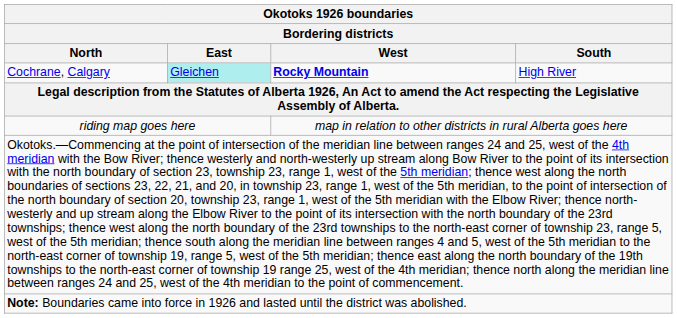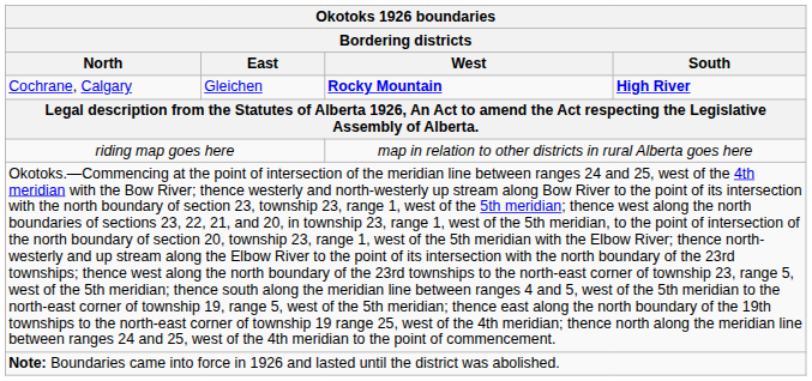Cochrane, Calgary | East: paleturquoise background -> no background
Cochrane, Calgary | South: normal -> bold
